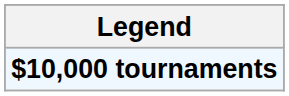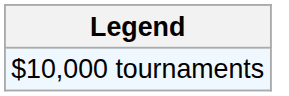row 2 | column 1: bold -> normal
